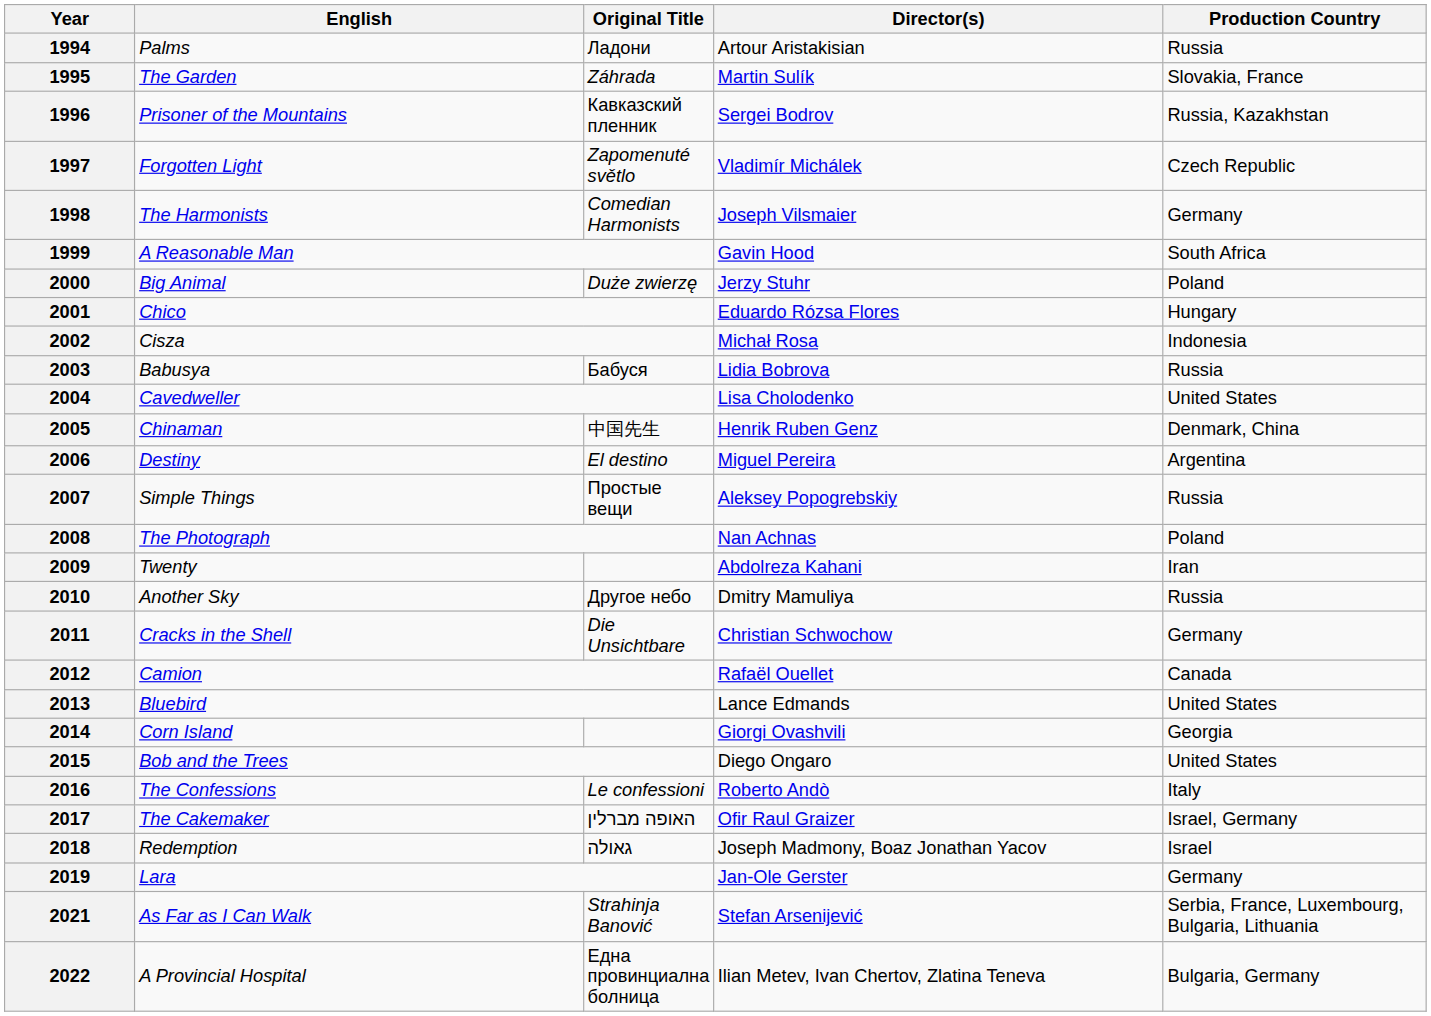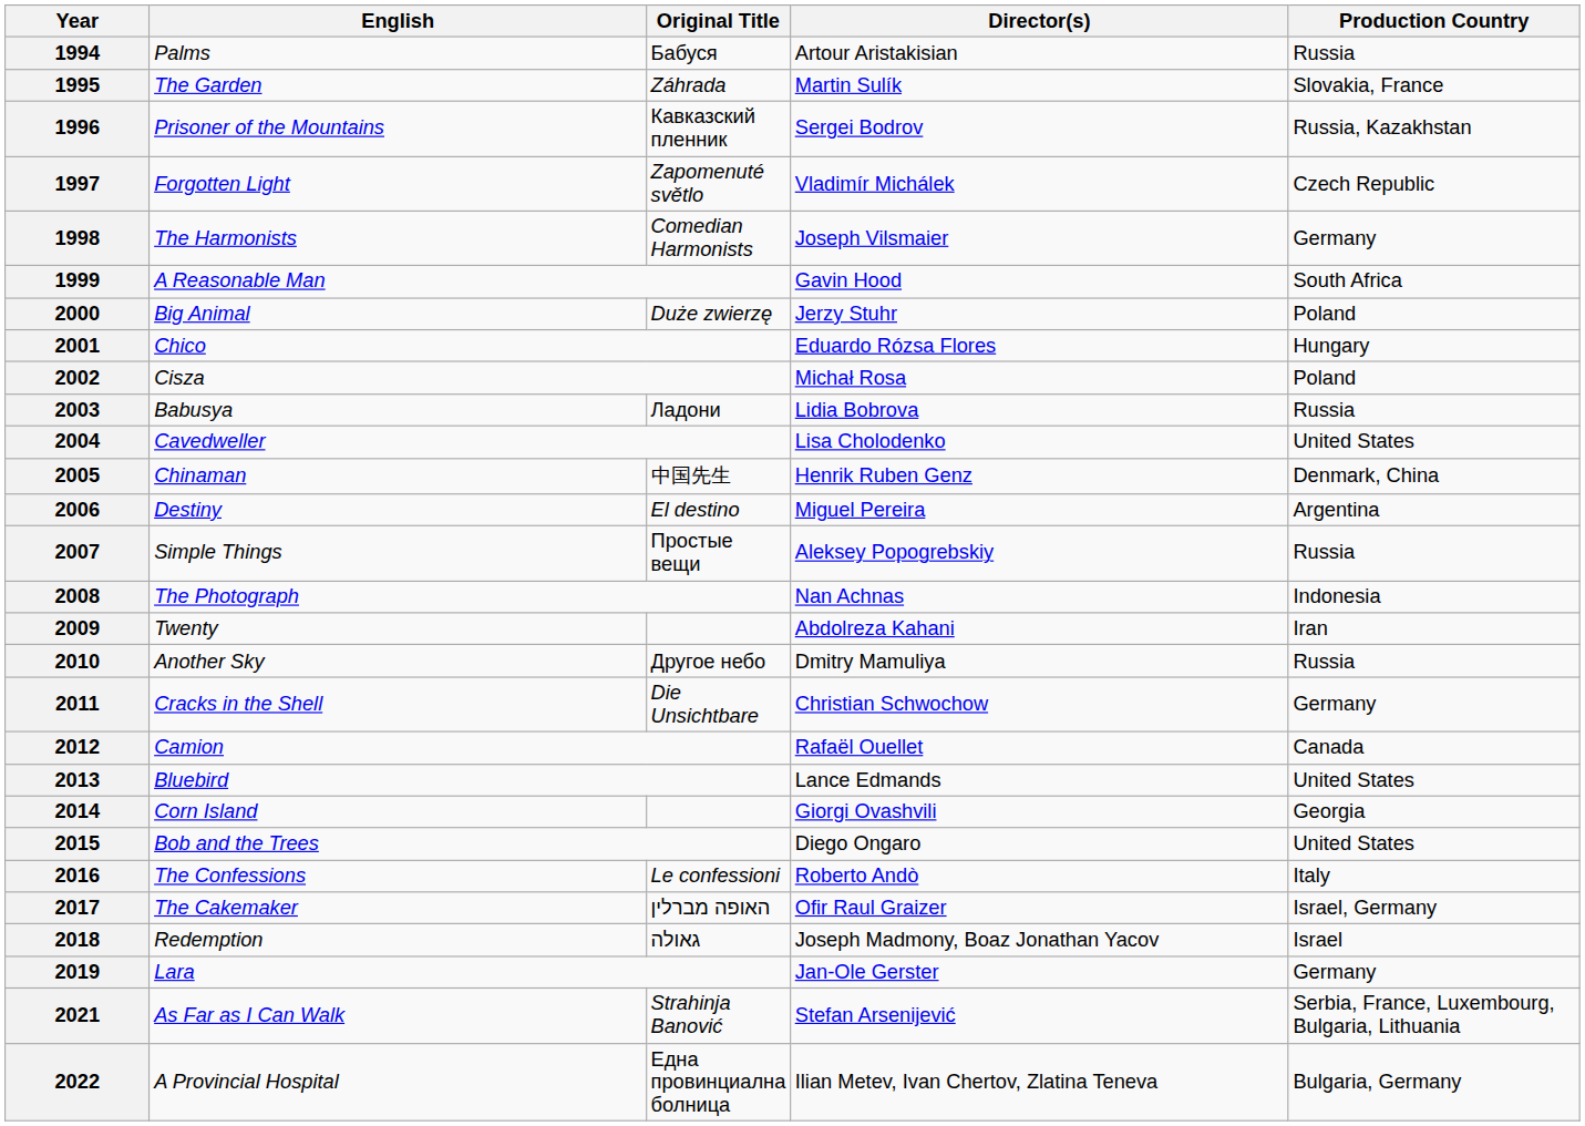1994 | Original Title: Ладони -> Бабуся
2002 | Production Country: Indonesia -> Poland
2003 | Original Title: Бабуся -> Ладони
2008 | Production Country: Poland -> Indonesia
